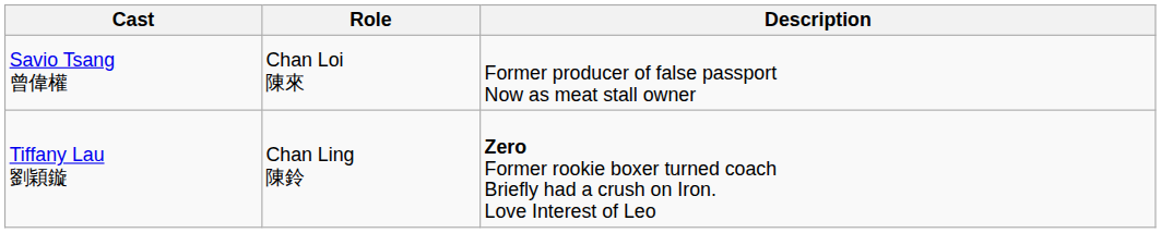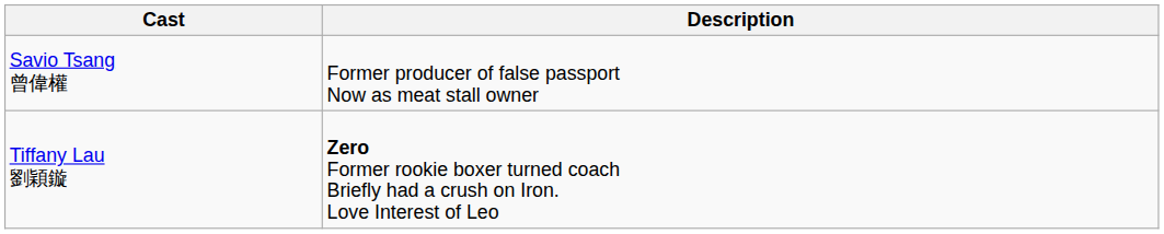- column: Role | Chan Loi 陳來 | Chan Ling 陳鈴
